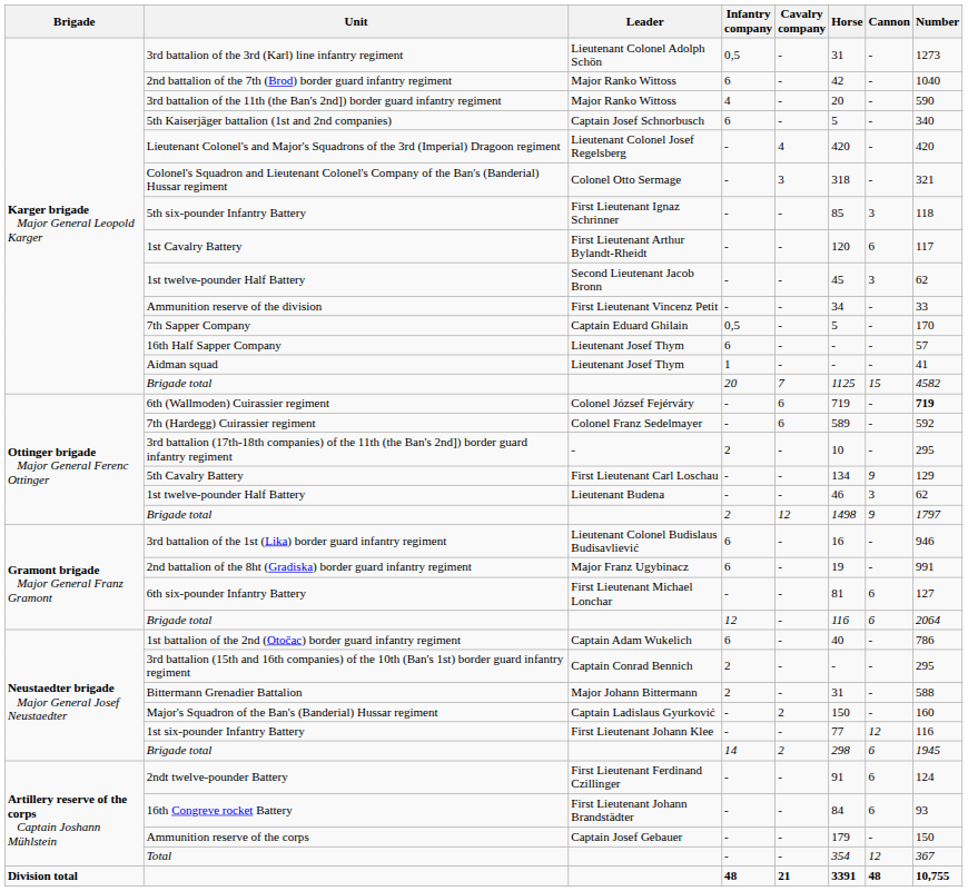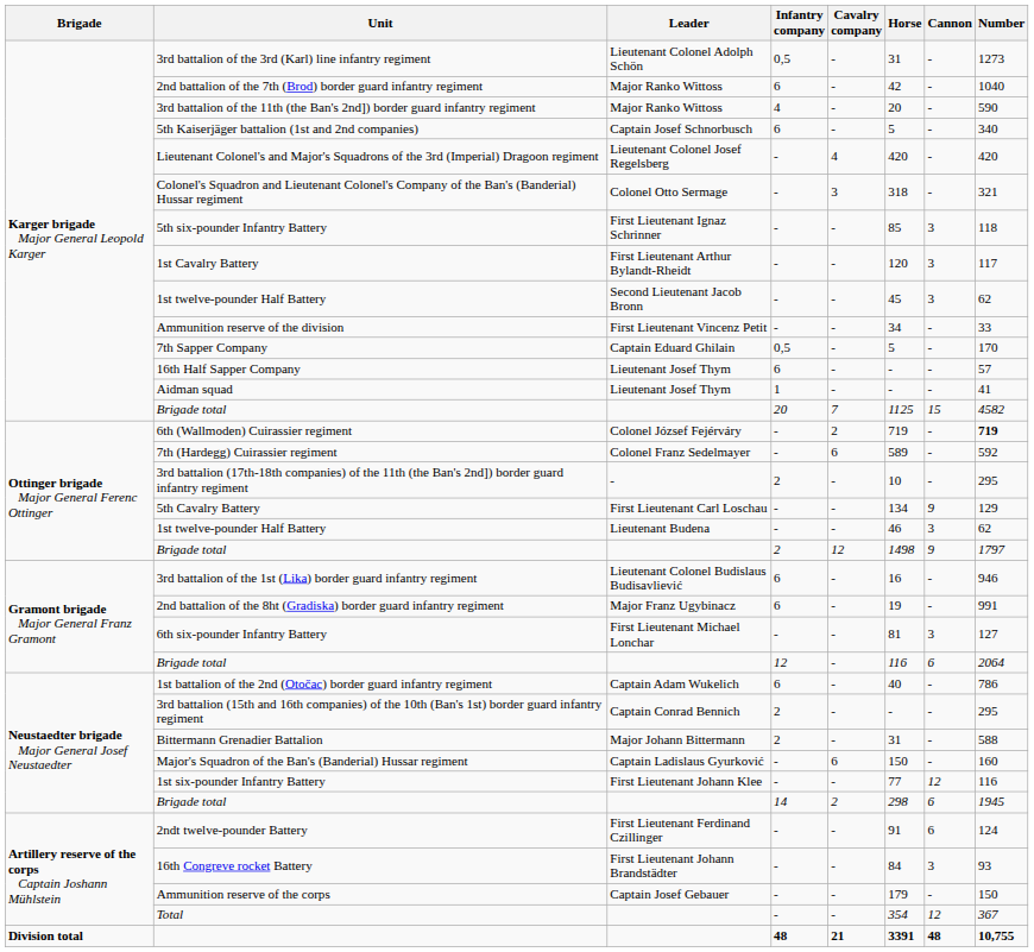1st Cavalry Battery | Cannon: 6 -> 3
6th (Wallmoden) Cuirassier regiment | Cavalry company: 6 -> 2
6th six-pounder Infantry Battery | Cannon: 6 -> 3
Major's Squadron of the Ban's (Banderial) Hussar regiment | Cavalry company: 2 -> 6
16th Congreve rocket Battery | Cannon: 6 -> 3
